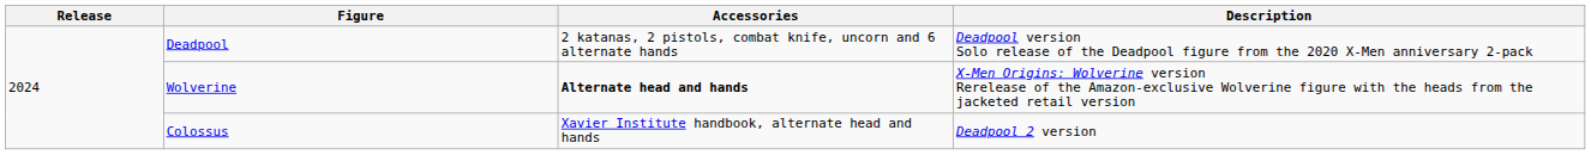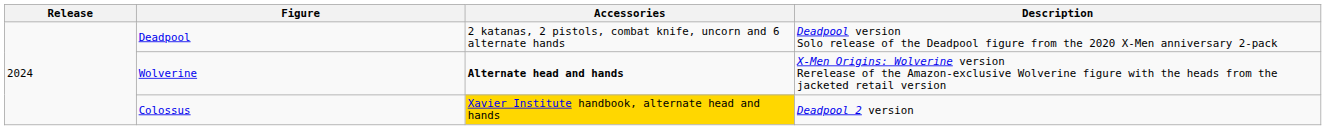Colossus | Accessories: no background -> gold background
